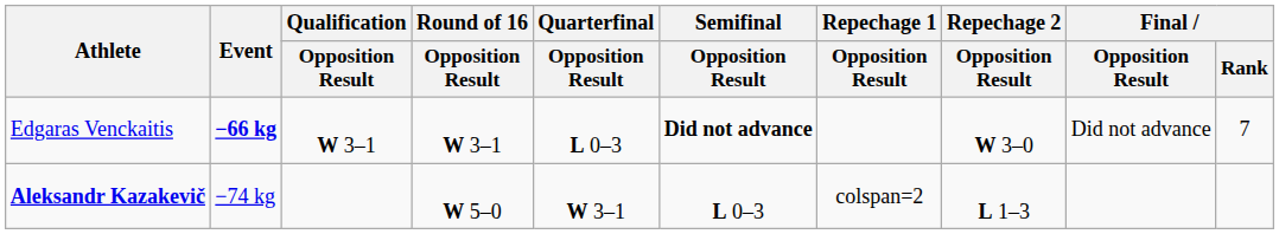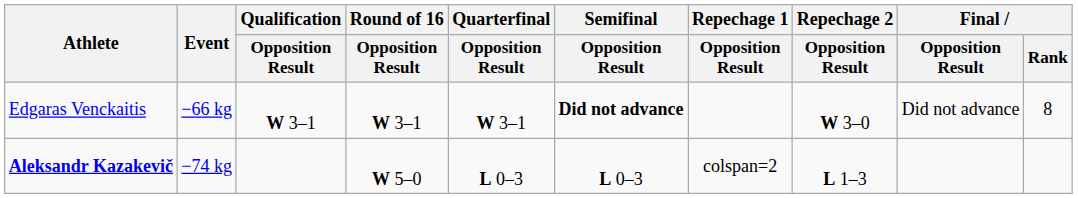Edgaras Venckaitis | Event: bold -> normal
Edgaras Venckaitis | Quarterfinal / Opposition Result: L 0–3 -> W 3–1
Edgaras Venckaitis | Final / Rank: 7 -> 8
Aleksandr Kazakevič | Quarterfinal / Opposition Result: W 3–1 -> L 0–3
